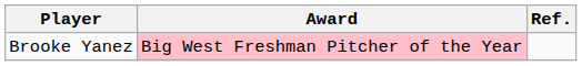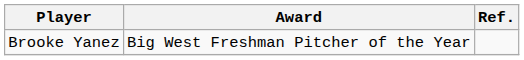Brooke Yanez | Award: pink background -> no background
